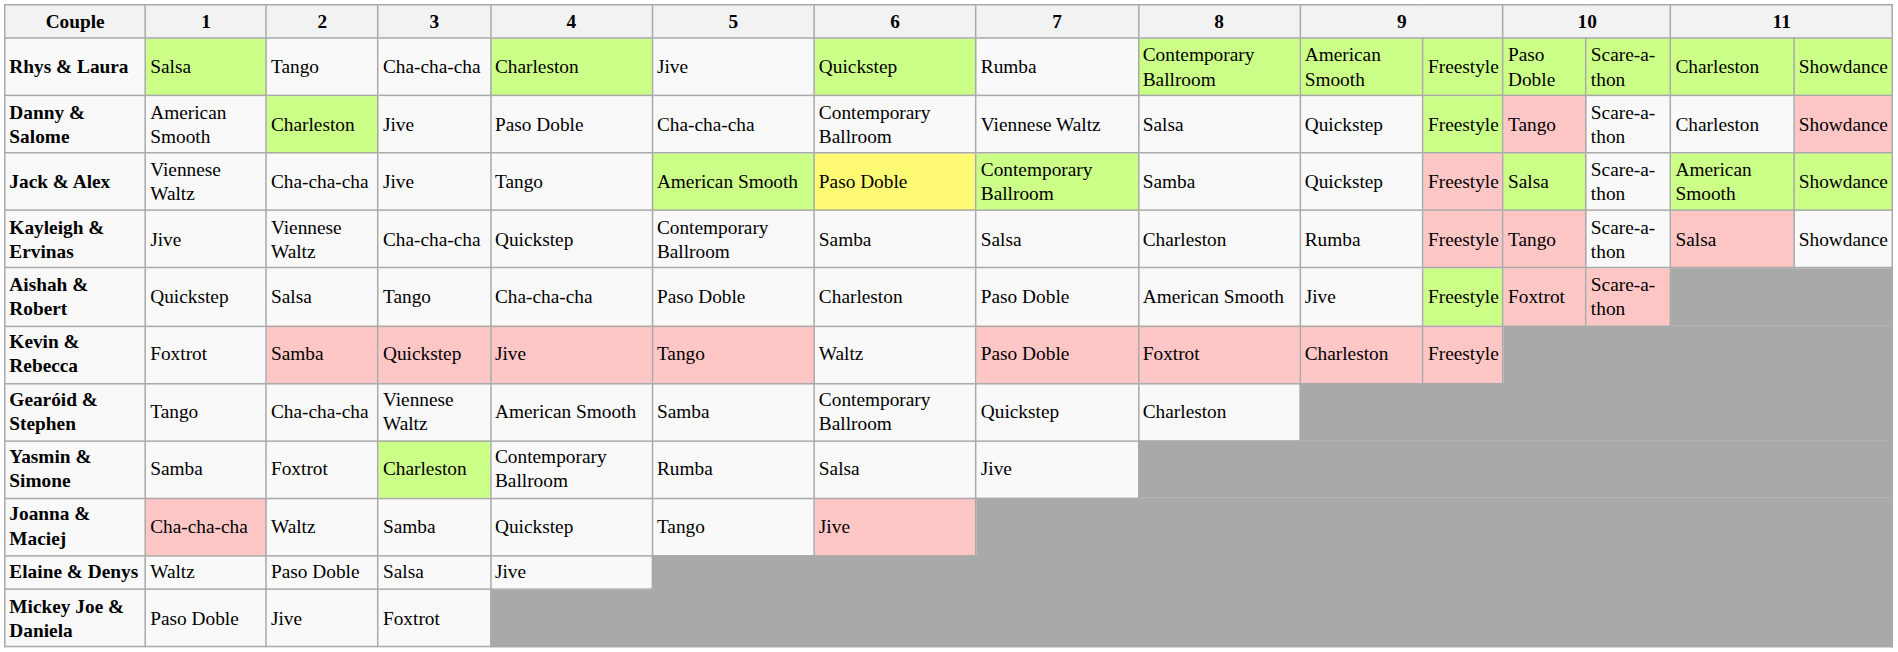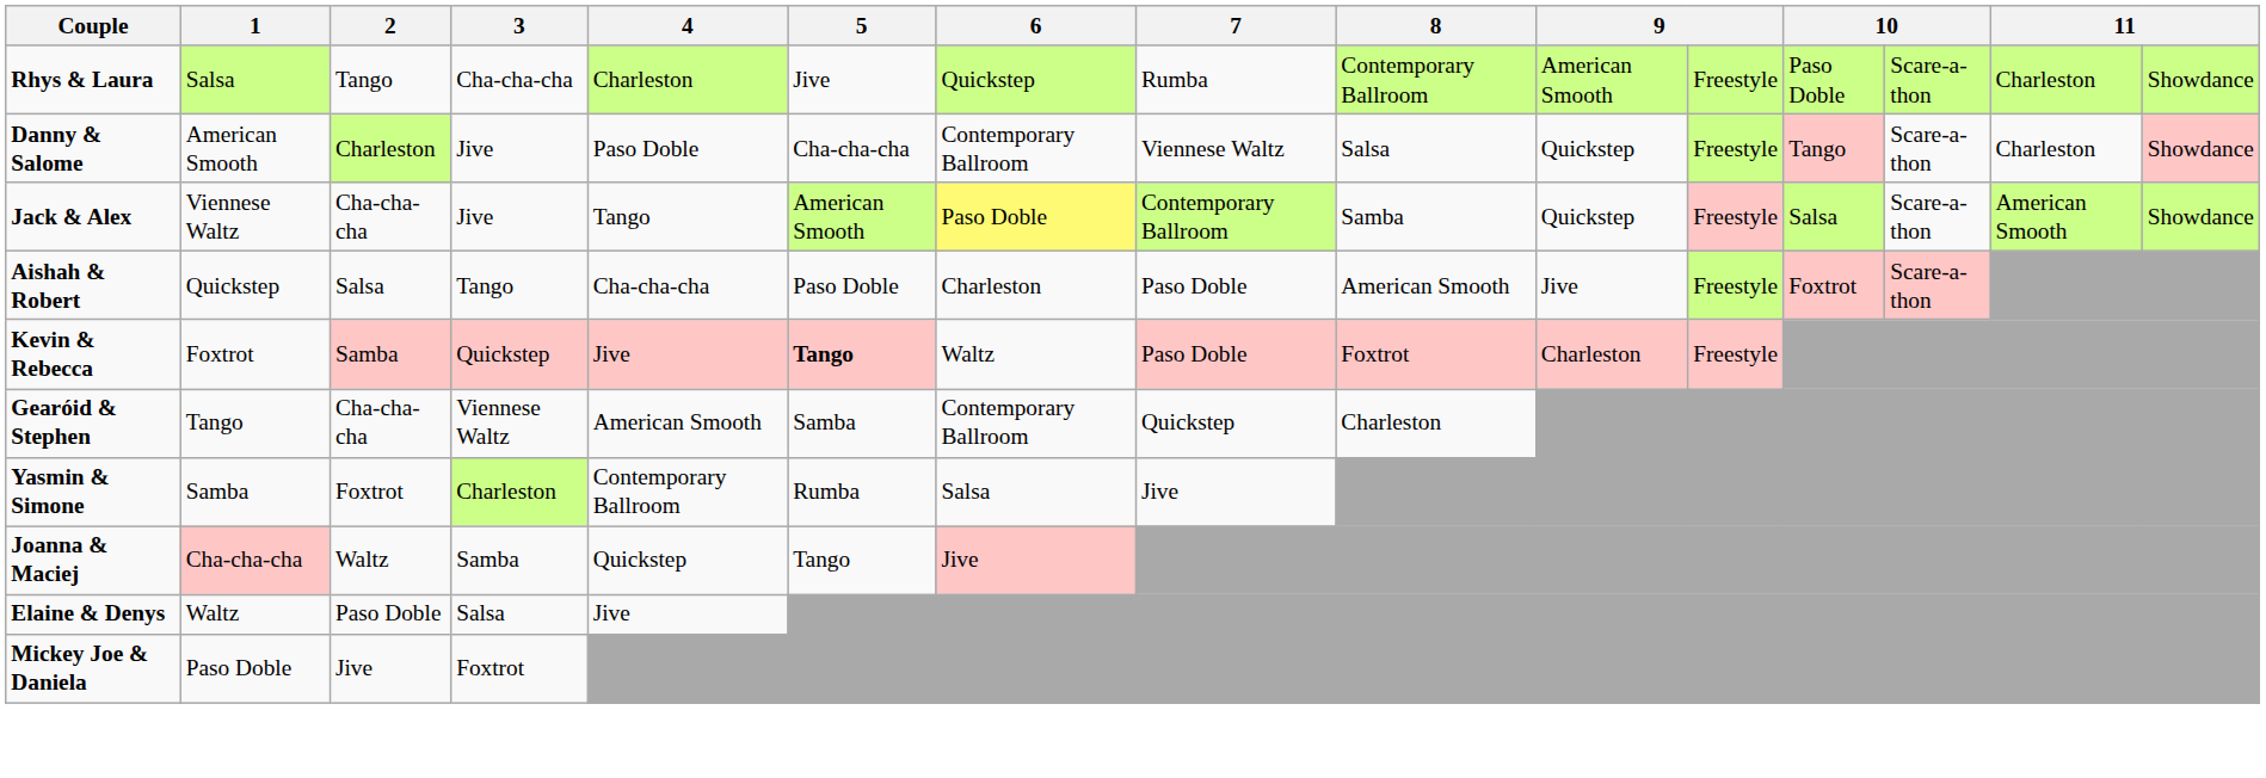- row: Kayleigh & Ervinas | Jive | Viennese Waltz | Cha-cha-cha | Quickstep | Contemporary Ballroom | Samba | Salsa | Charleston | Rumba | Freestyle | Tango | Scare-a-thon | Salsa | Showdance
Kevin & Rebecca | 5: normal -> bold
